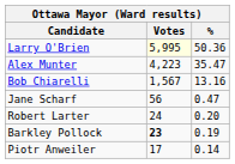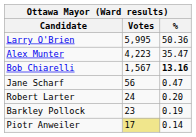Larry O'Brien | Votes: lightyellow background -> no background
Bob Chiarelli | %: normal -> bold
Barkley Pollock | Votes: bold -> normal
Piotr Anweiler | Votes: no background -> khaki background
